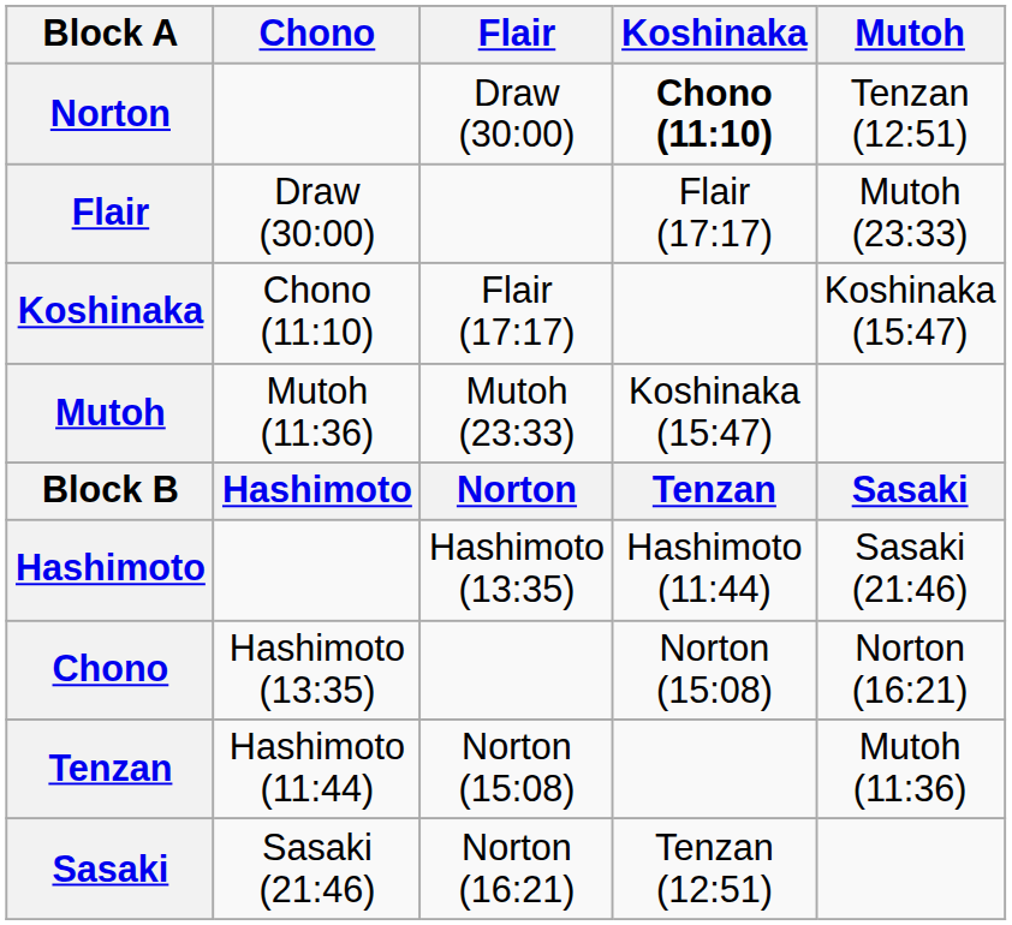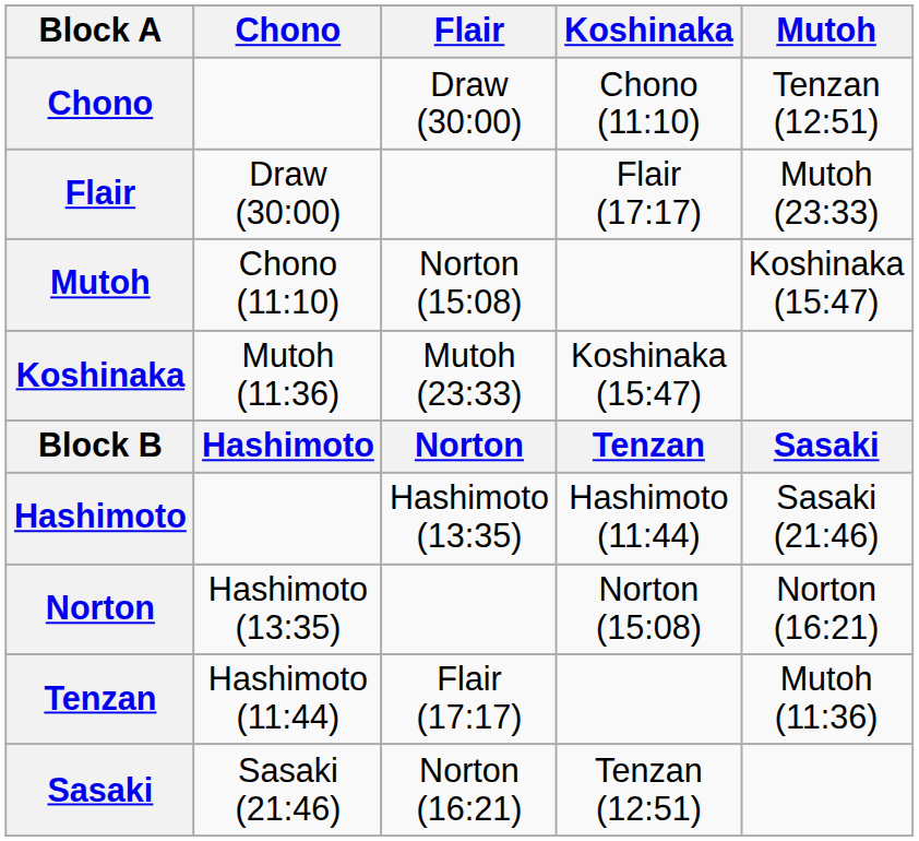row 2 | Block A: Norton -> Chono
row 2 | Koshinaka: bold -> normal
row 4 | Block A: Koshinaka -> Mutoh
row 4 | Flair: Flair (17:17) -> Norton (15:08)
row 5 | Block A: Mutoh -> Koshinaka
row 8 | Block A: Chono -> Norton
row 9 | Flair: Norton (15:08) -> Flair (17:17)
